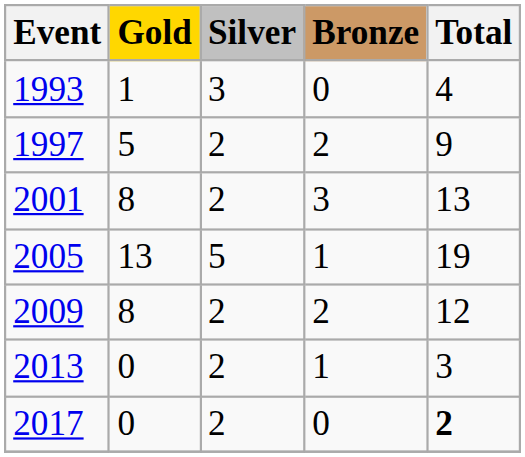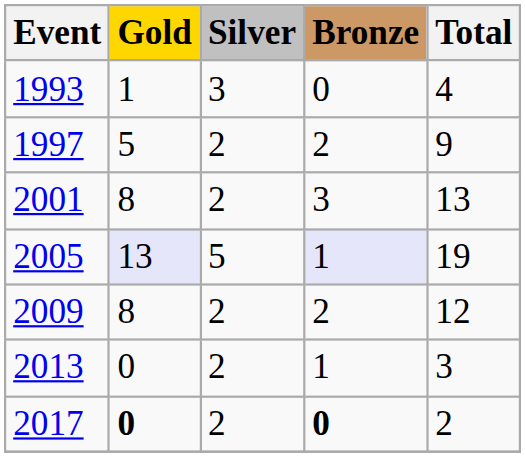2005 | Gold: no background -> lavender background
2005 | Bronze: no background -> lavender background
2017 | Gold: normal -> bold
2017 | Bronze: normal -> bold
2017 | Total: bold -> normal
